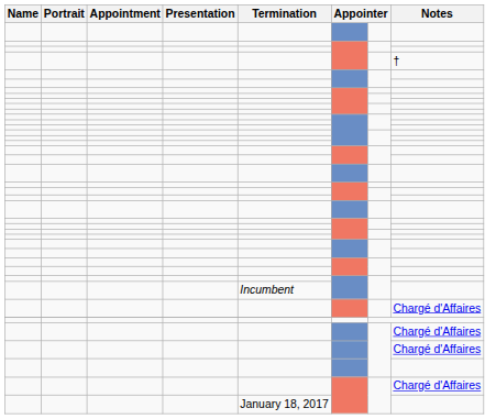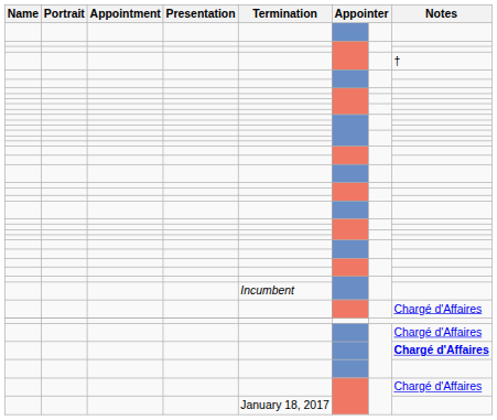row 39 | Notes: normal -> bold
